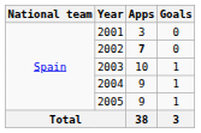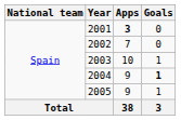2001 | Apps: normal -> bold
2002 | Apps: bold -> normal
2004 | Goals: normal -> bold
